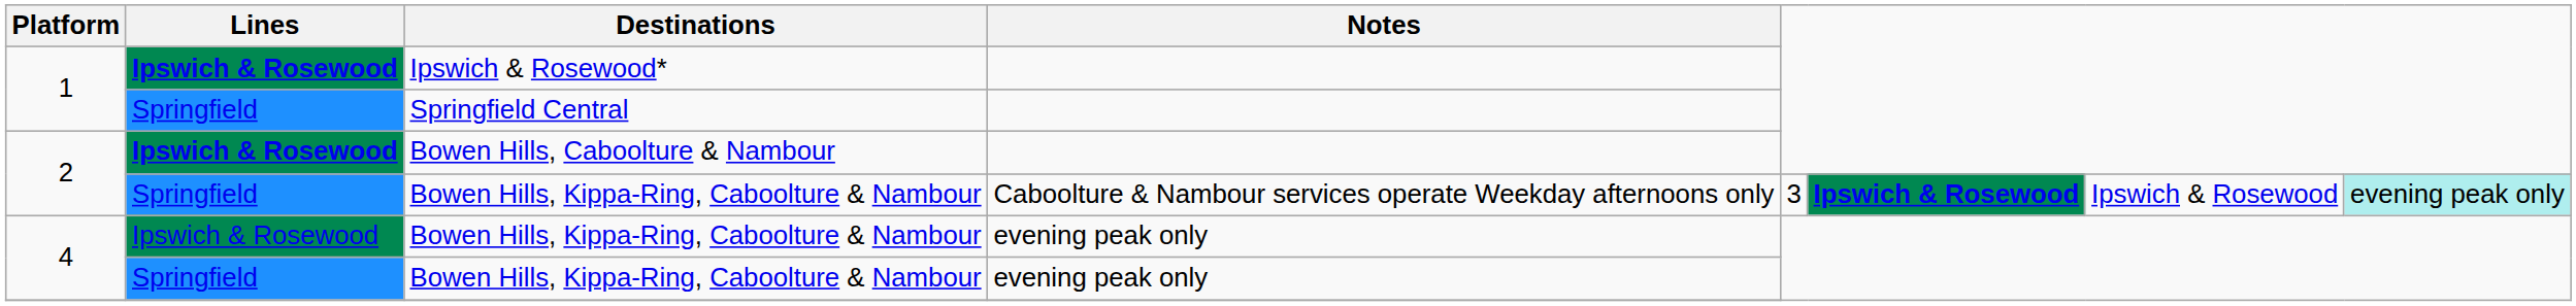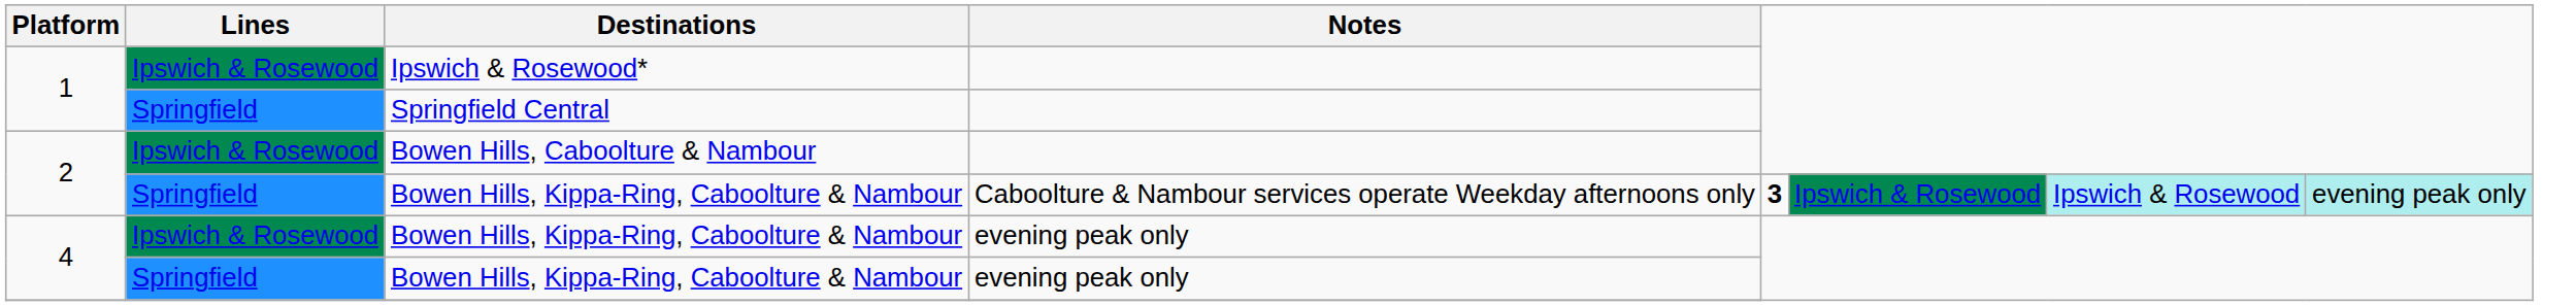Ipswich & Rosewood* | Lines: bold -> normal
Bowen Hills, Caboolture & Nambour | Lines: bold -> normal
2 / Bowen Hills, Kippa-Ring, Caboolture & Nambour | column 5: normal -> bold
2 / Bowen Hills, Kippa-Ring, Caboolture & Nambour | column 6: bold -> normal
2 / Bowen Hills, Kippa-Ring, Caboolture & Nambour | column 7: no background -> paleturquoise background
